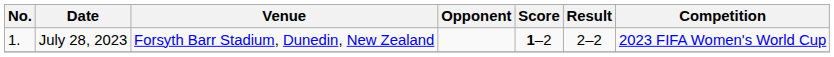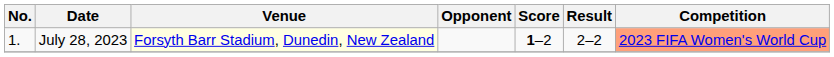July 28, 2023 | Venue: no background -> lightyellow background
July 28, 2023 | Competition: no background -> lightsalmon background
